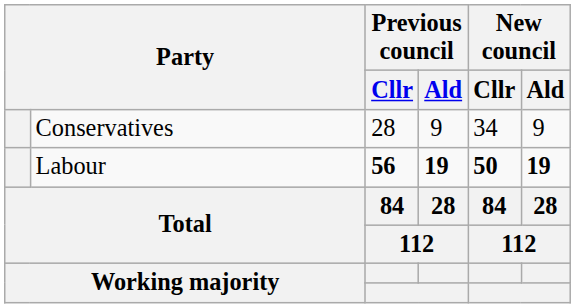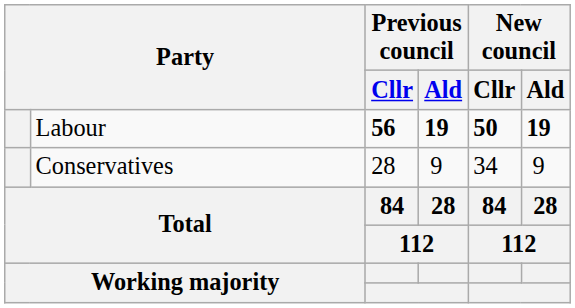rows swapped: Labour <-> Conservatives
